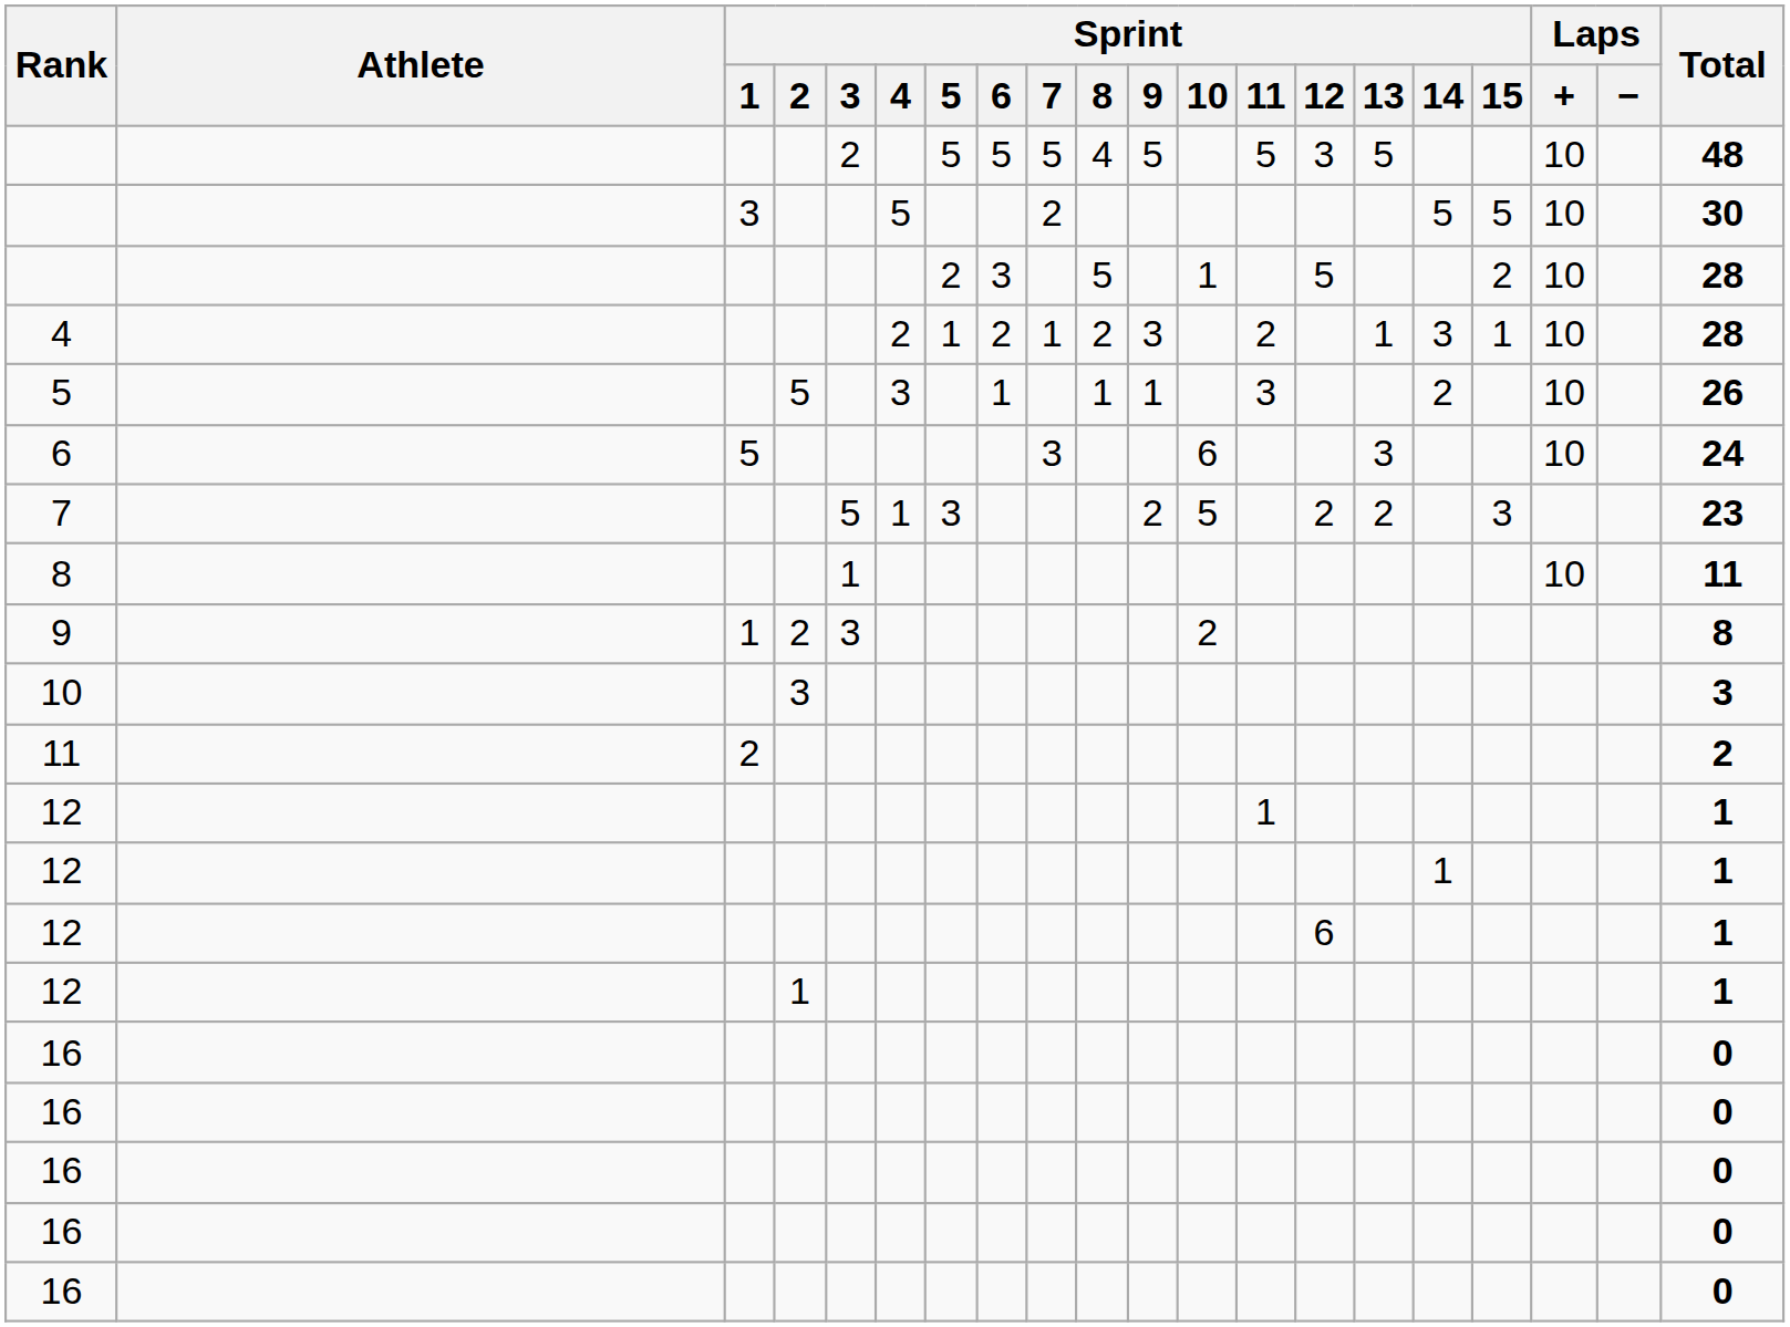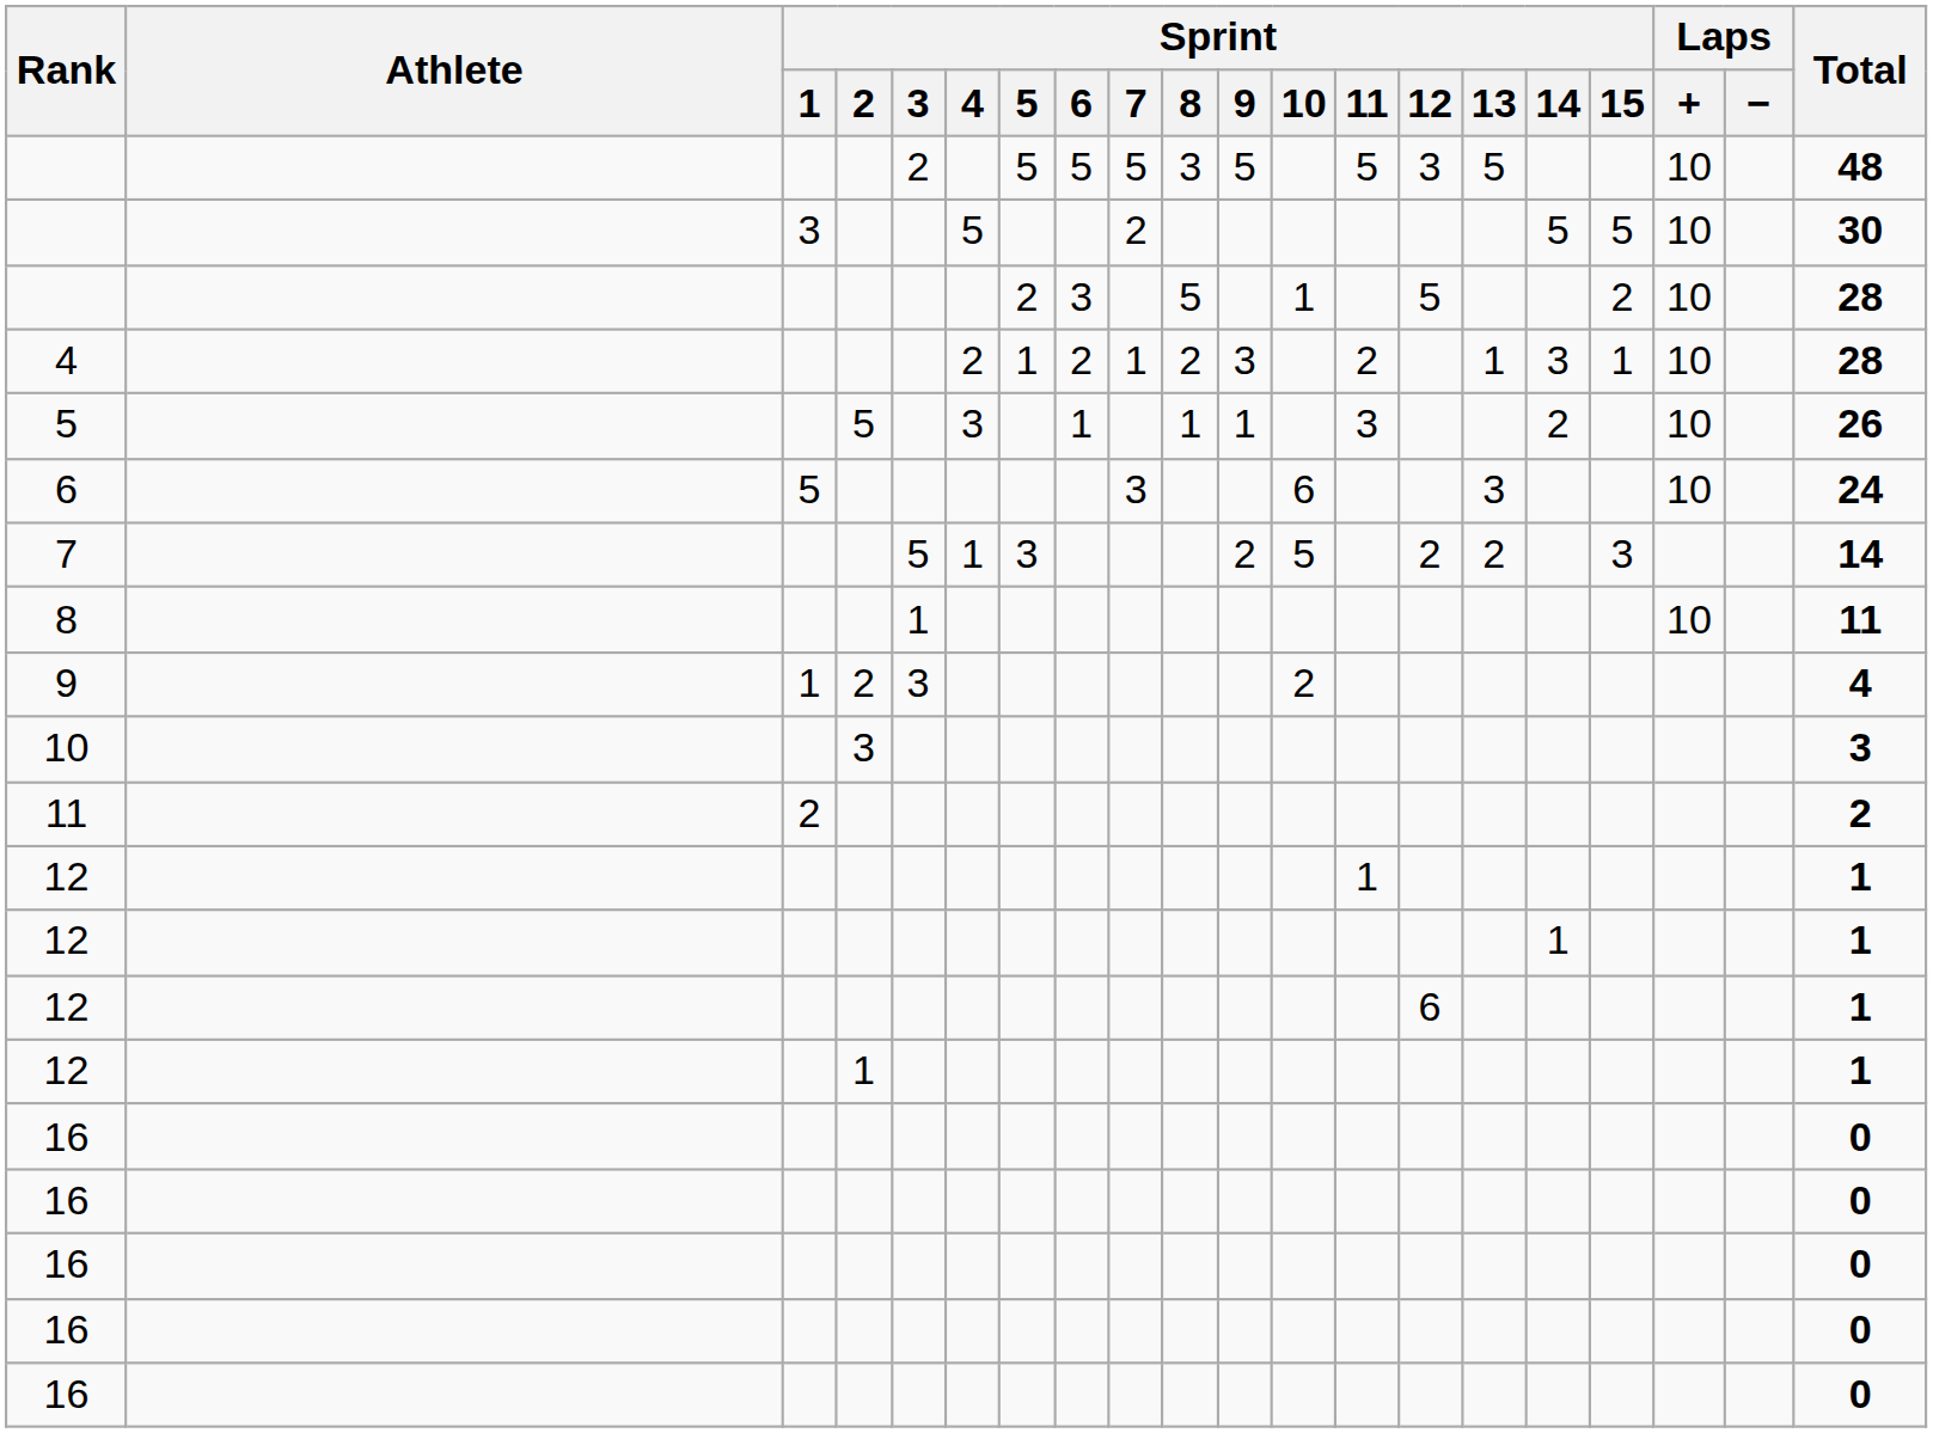row 3 | Sprint / 8: 4 -> 3
row 9 | Total: 23 -> 14
row 11 | Total: 8 -> 4
